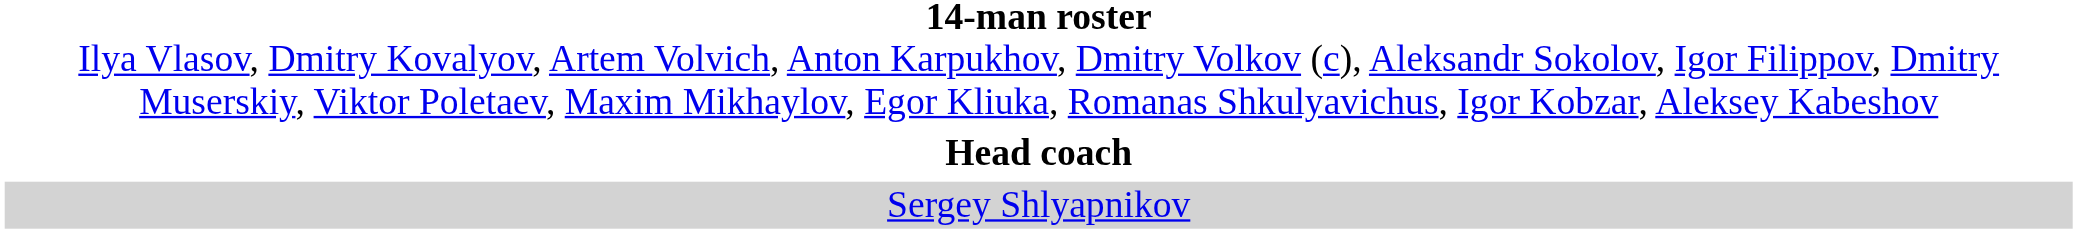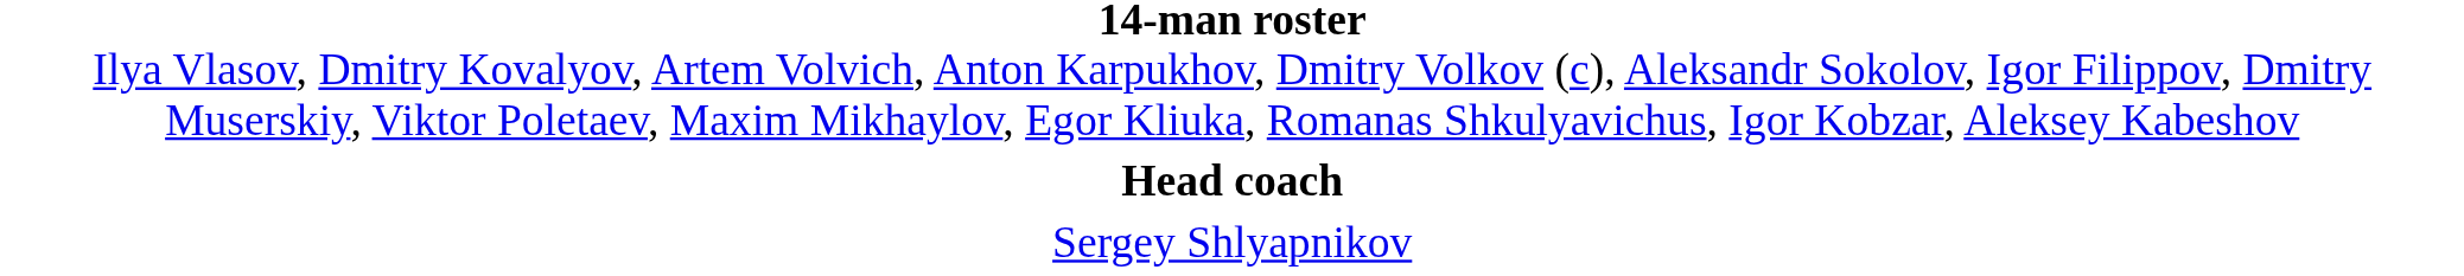row 3 | column 1: lightgrey background -> no background
